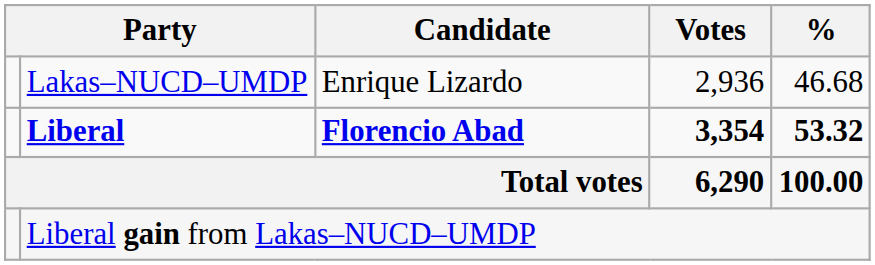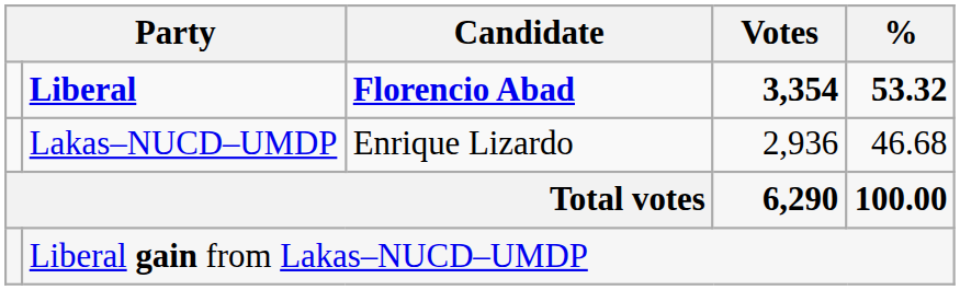rows swapped: Liberal <-> Lakas–NUCD–UMDP
